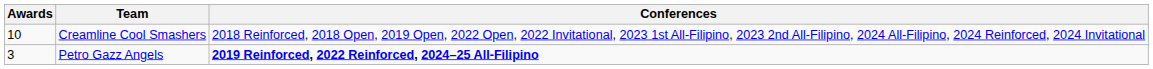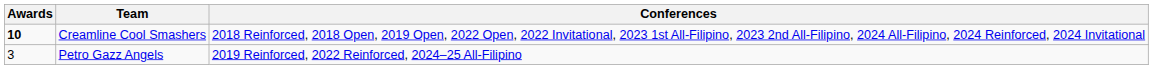row 2 | Awards: normal -> bold
row 3 | Conferences: bold -> normal
